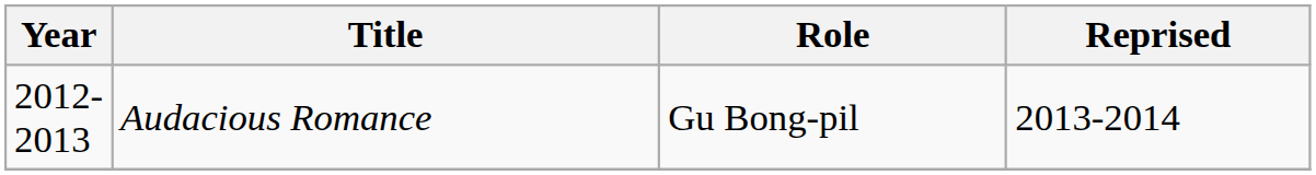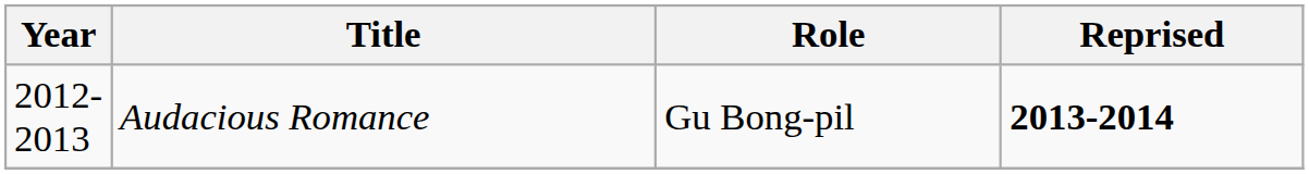Audacious Romance | Reprised: normal -> bold
